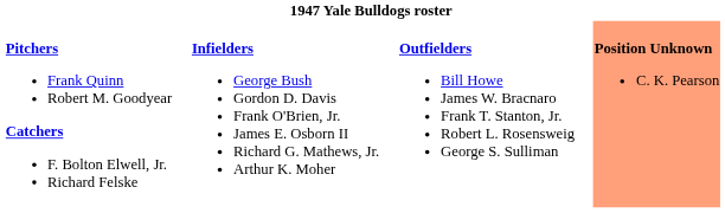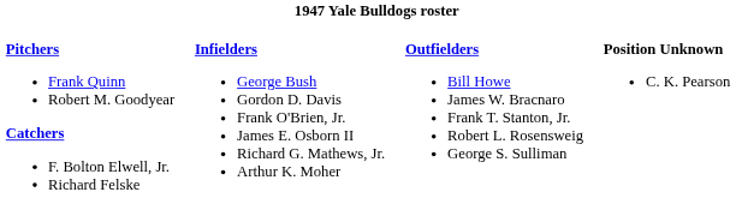row 2 | column 4: lightsalmon background -> no background
